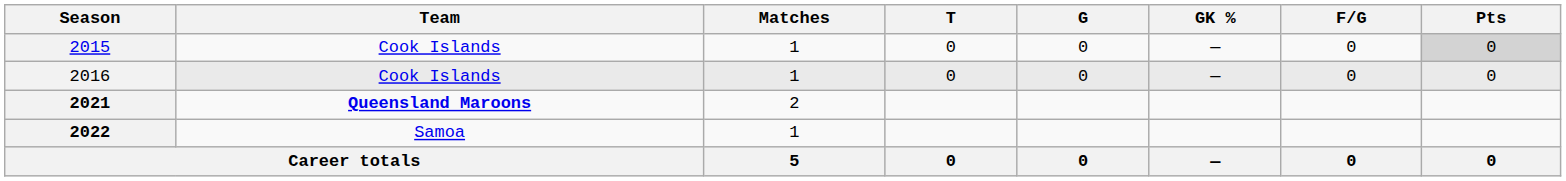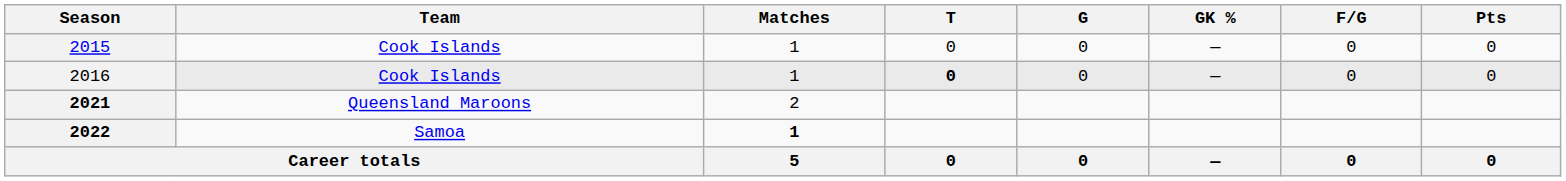2015 | Pts: lightgrey background -> no background
2016 | T: normal -> bold
2021 | Team: bold -> normal
2022 | Matches: normal -> bold
